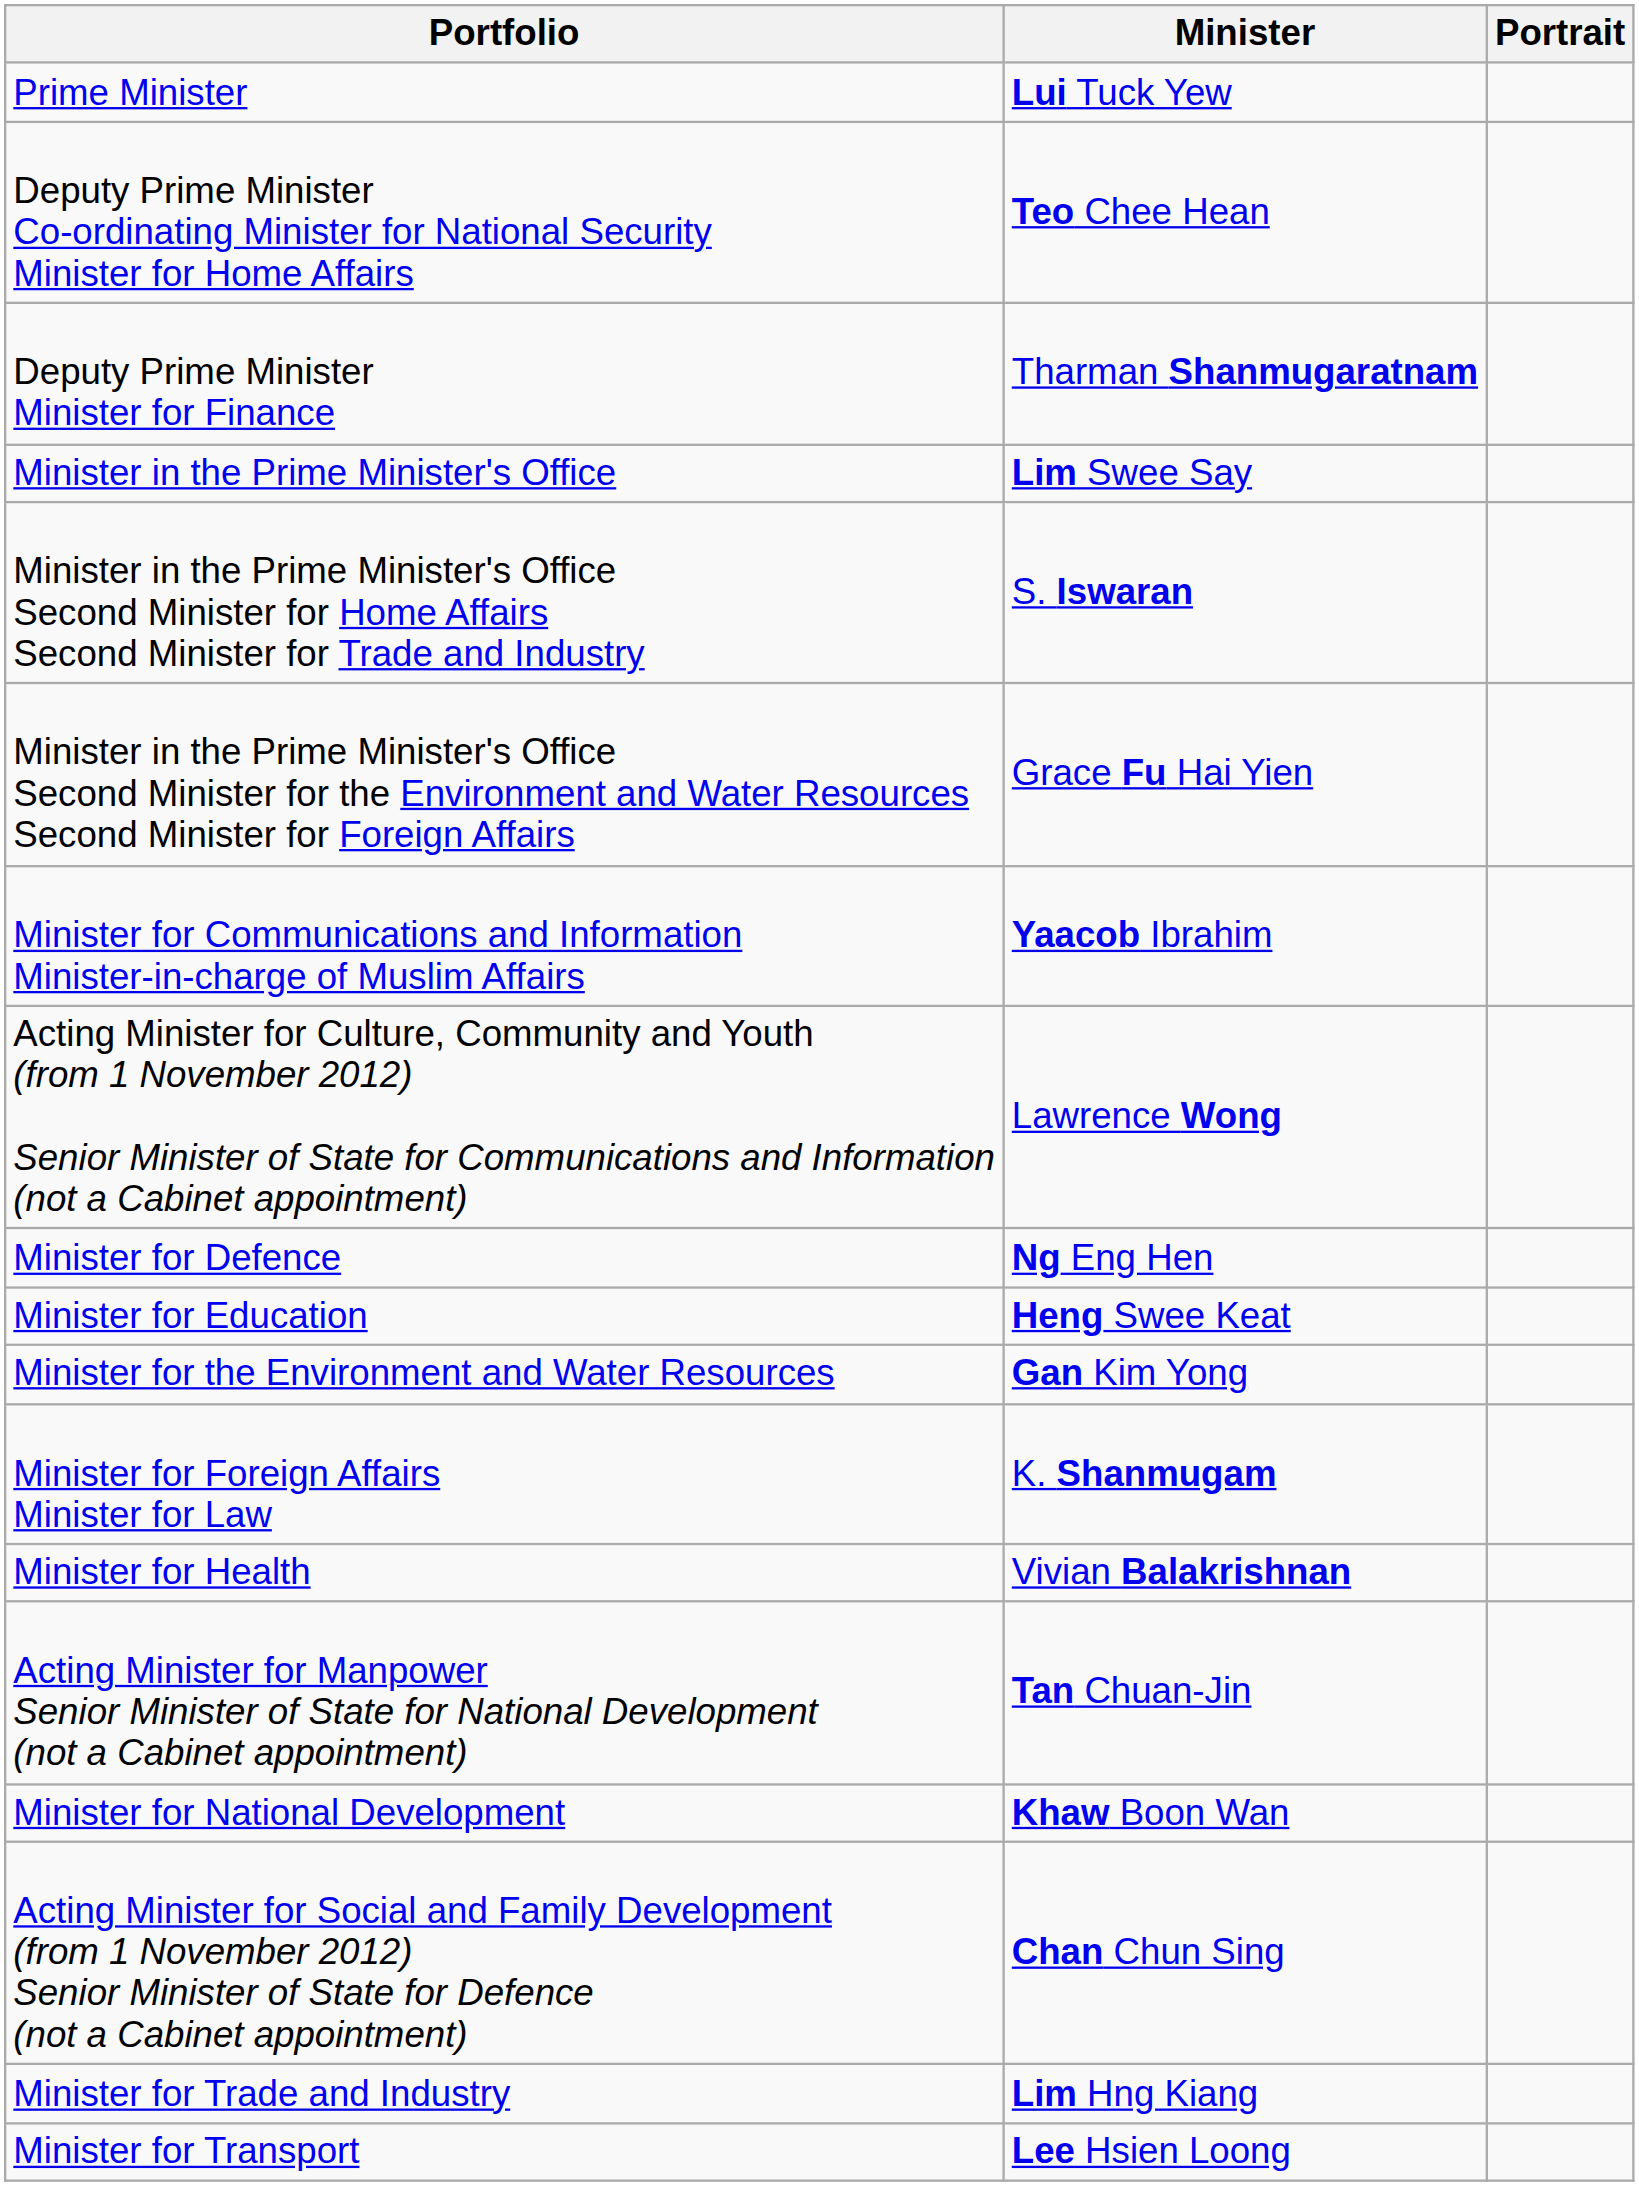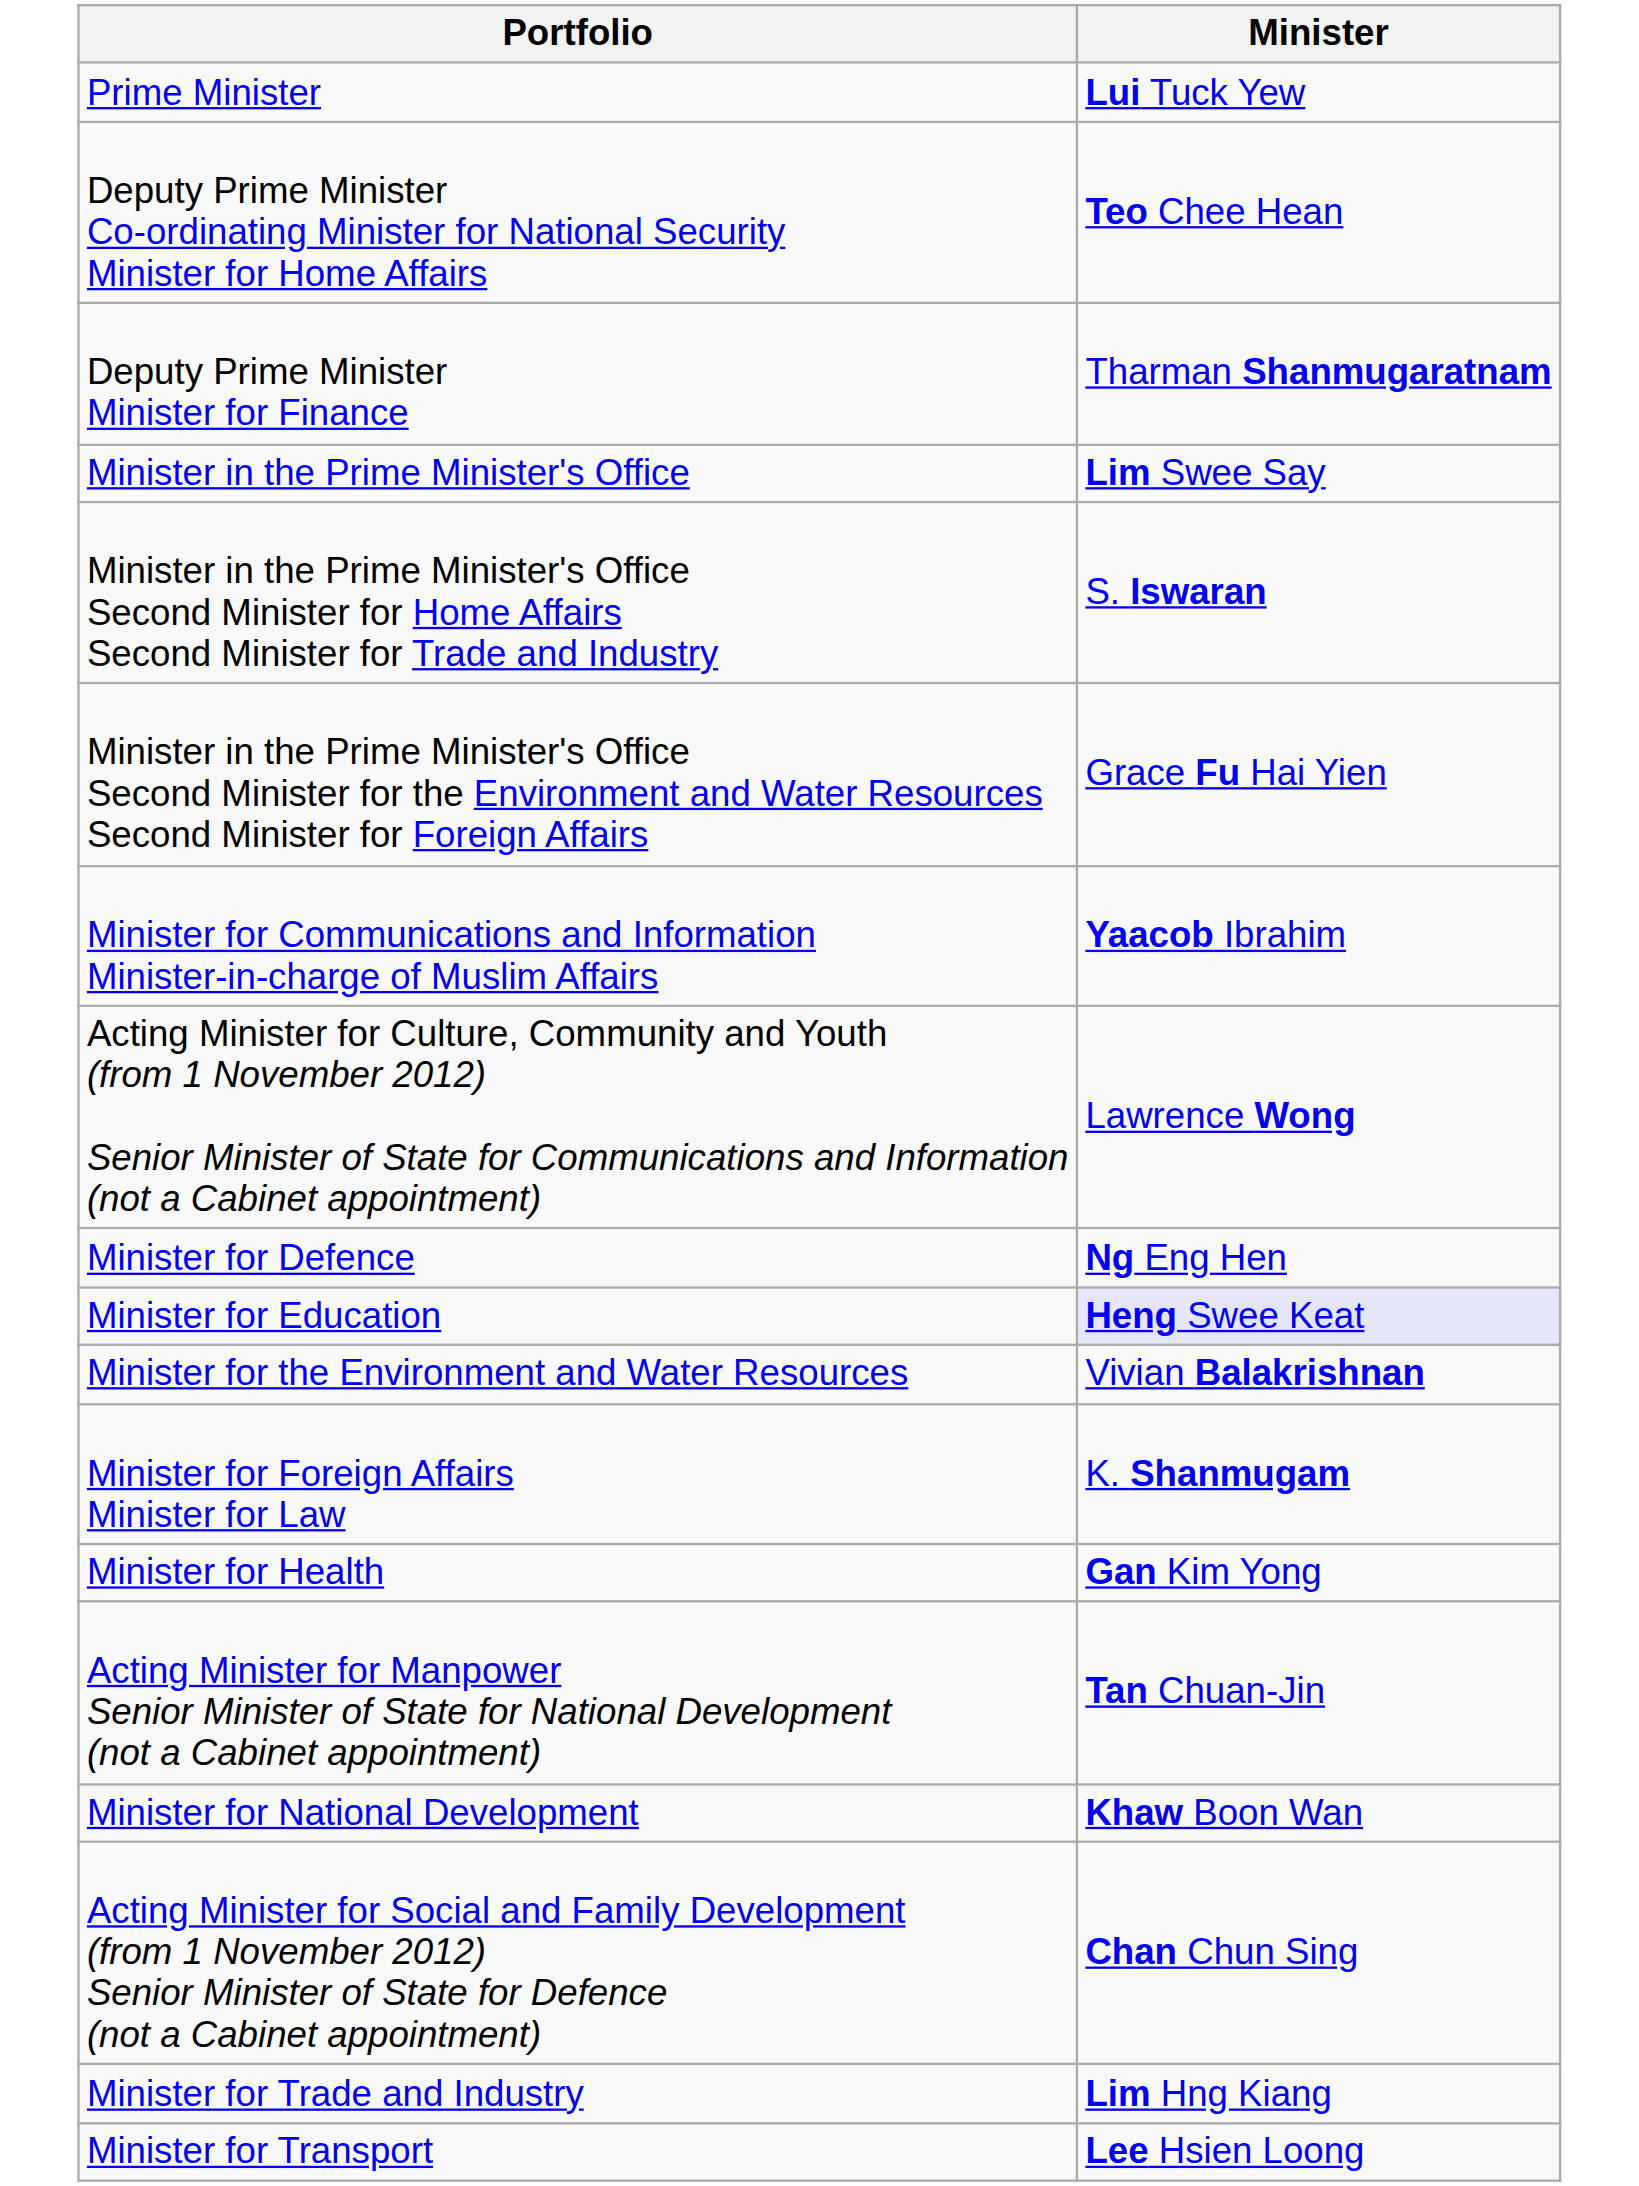- column: Portrait
Minister for Education | Minister: no background -> lavender background
Minister for the Environment and Water Resources | Minister: Gan Kim Yong -> Vivian Balakrishnan
Minister for Health | Minister: Vivian Balakrishnan -> Gan Kim Yong
